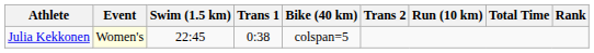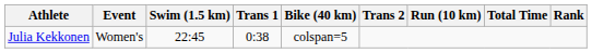Julia Kekkonen | Event: lightyellow background -> no background
